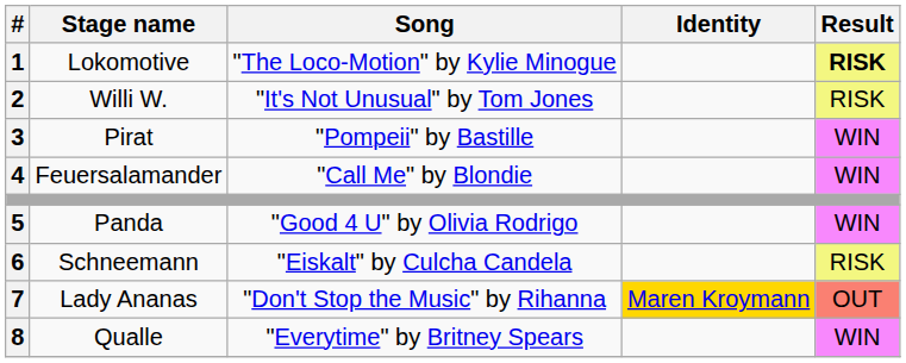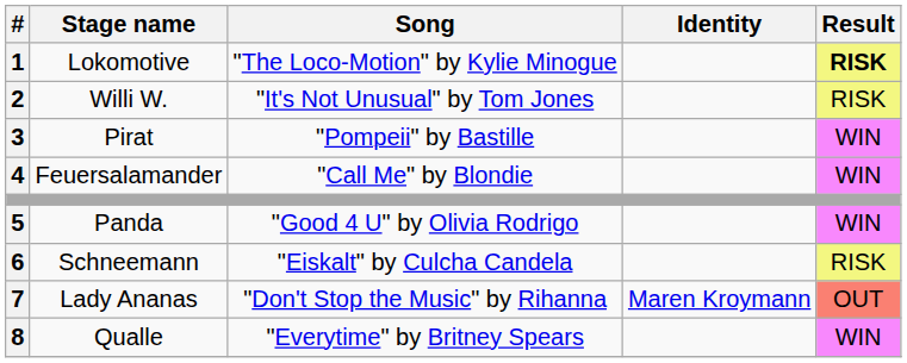Lady Ananas | Identity: gold background -> no background
